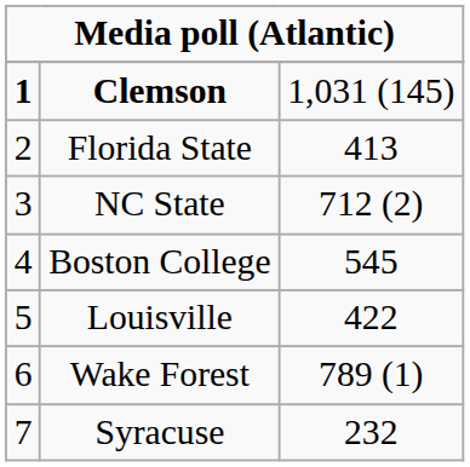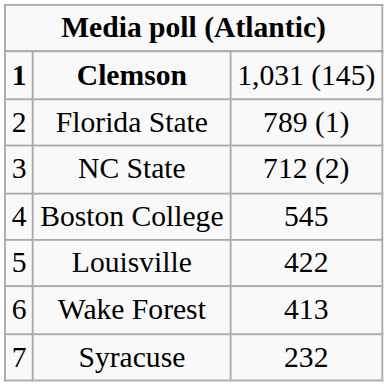Florida State | column 3: 413 -> 789 (1)
Wake Forest | column 3: 789 (1) -> 413
